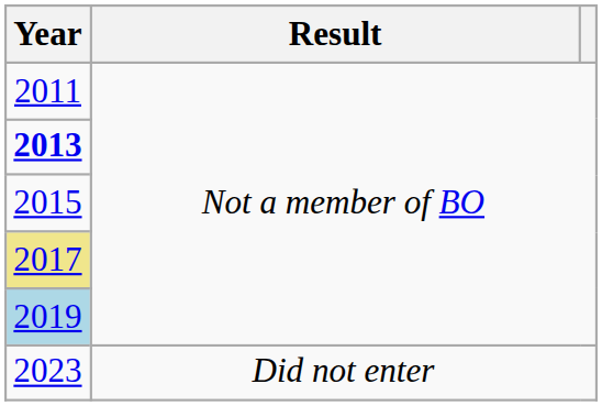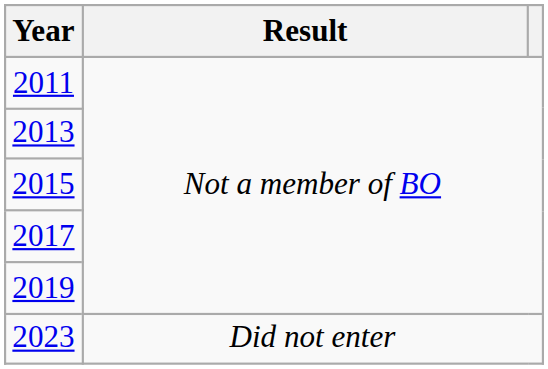2013 | Year: bold -> normal
2017 | Year: khaki background -> no background
2019 | Year: lightblue background -> no background
